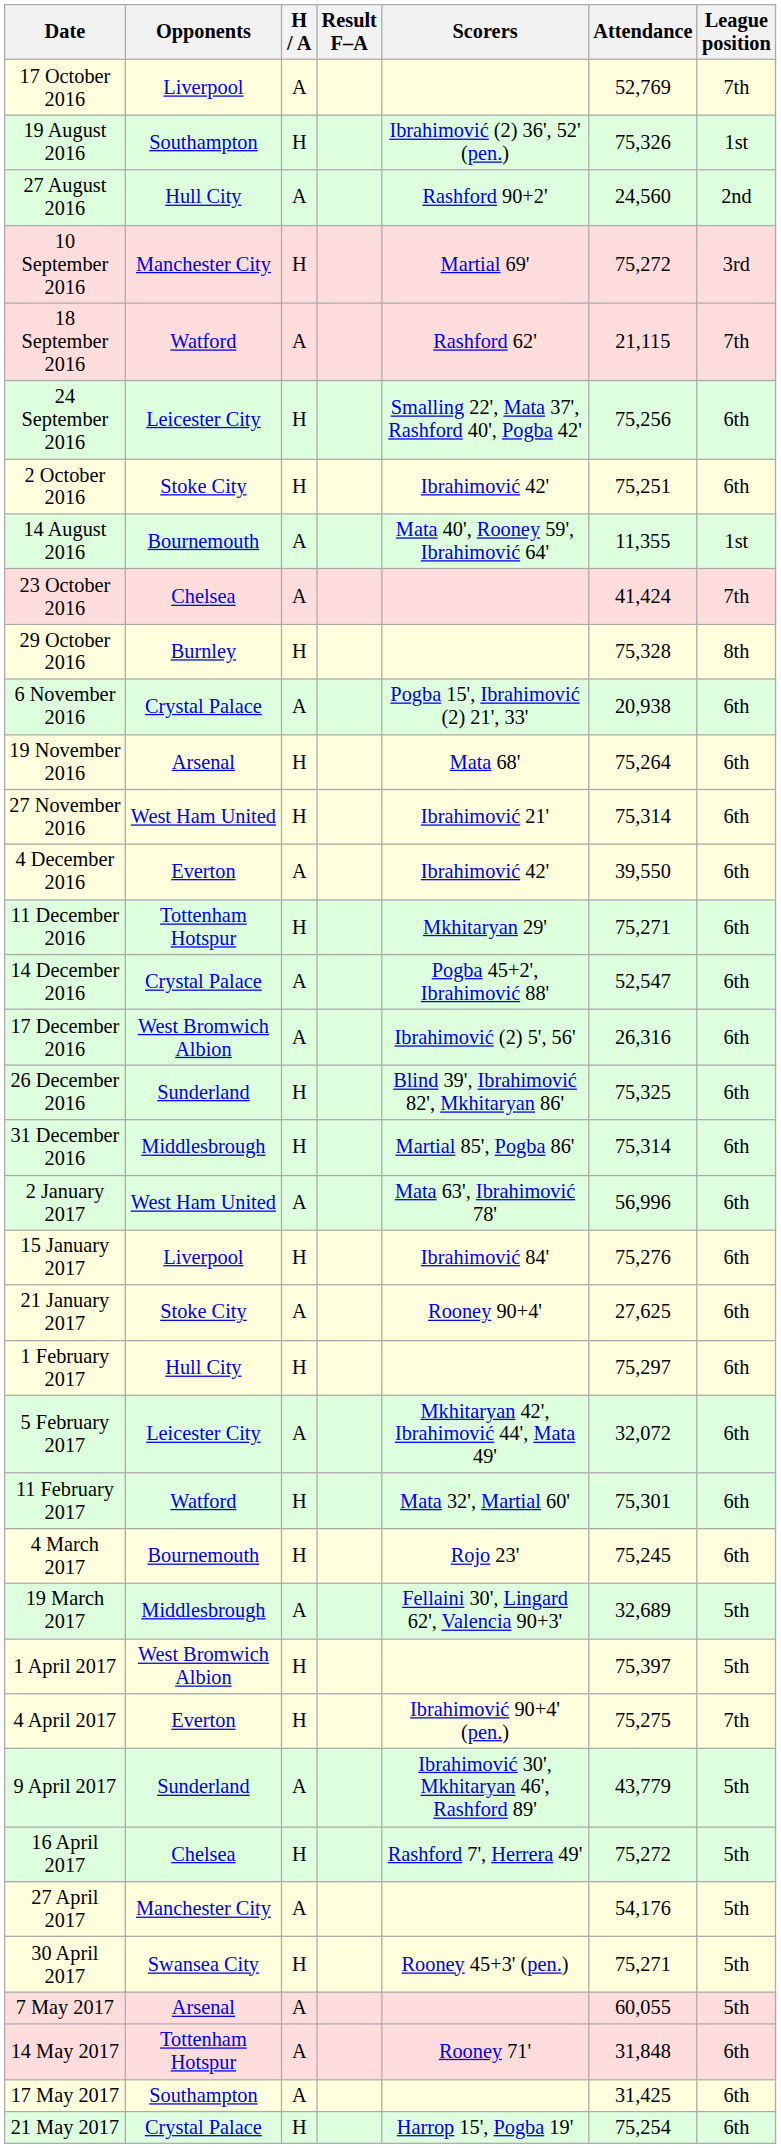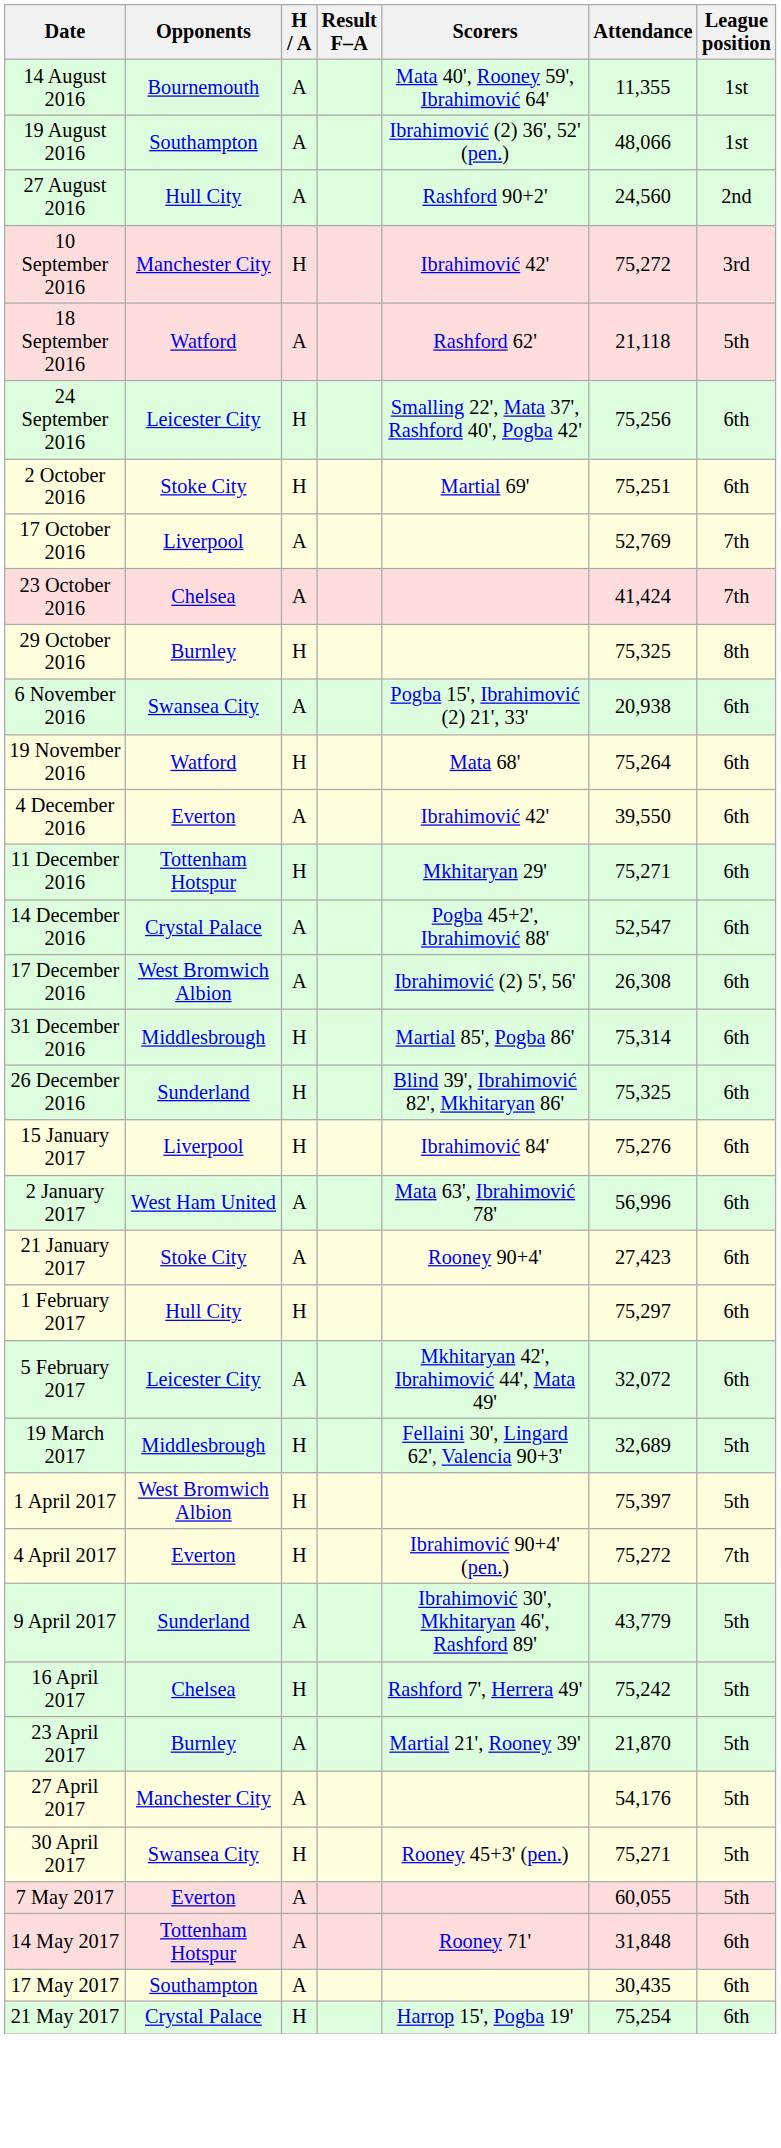rows swapped: 14 August 2016 <-> 17 October 2016
19 August 2016 | H / A: H -> A
19 August 2016 | Attendance: 75,326 -> 48,066
10 September 2016 | Scorers: Martial 69' -> Ibrahimović 42'
18 September 2016 | Attendance: 21,115 -> 21,118
18 September 2016 | League position: 7th -> 5th
2 October 2016 | Scorers: Ibrahimović 42' -> Martial 69'
29 October 2016 | Attendance: 75,328 -> 75,325
6 November 2016 | Opponents: Crystal Palace -> Swansea City
19 November 2016 | Opponents: Arsenal -> Watford
- row: 27 November 2016 | West Ham United | H | Ibrahimović 21' | 75,314 | 6th
17 December 2016 | Attendance: 26,316 -> 26,308
rows swapped: 26 December 2016 <-> 31 December 2016
rows swapped: 2 January 2017 <-> 15 January 2017
21 January 2017 | Attendance: 27,625 -> 27,423
- row: 11 February 2017 | Watford | H | Mata 32', Martial 60' | 75,301 | 6th
- row: 4 March 2017 | Bournemouth | H | Rojo 23' | 75,245 | 6th
19 March 2017 | H / A: A -> H
4 April 2017 | Attendance: 75,275 -> 75,272
16 April 2017 | Attendance: 75,272 -> 75,242
+ row: 23 April 2017 | Burnley | A | Martial 21', Rooney 39' | 21,870 | 5th
7 May 2017 | Opponents: Arsenal -> Everton
17 May 2017 | Attendance: 31,425 -> 30,435
